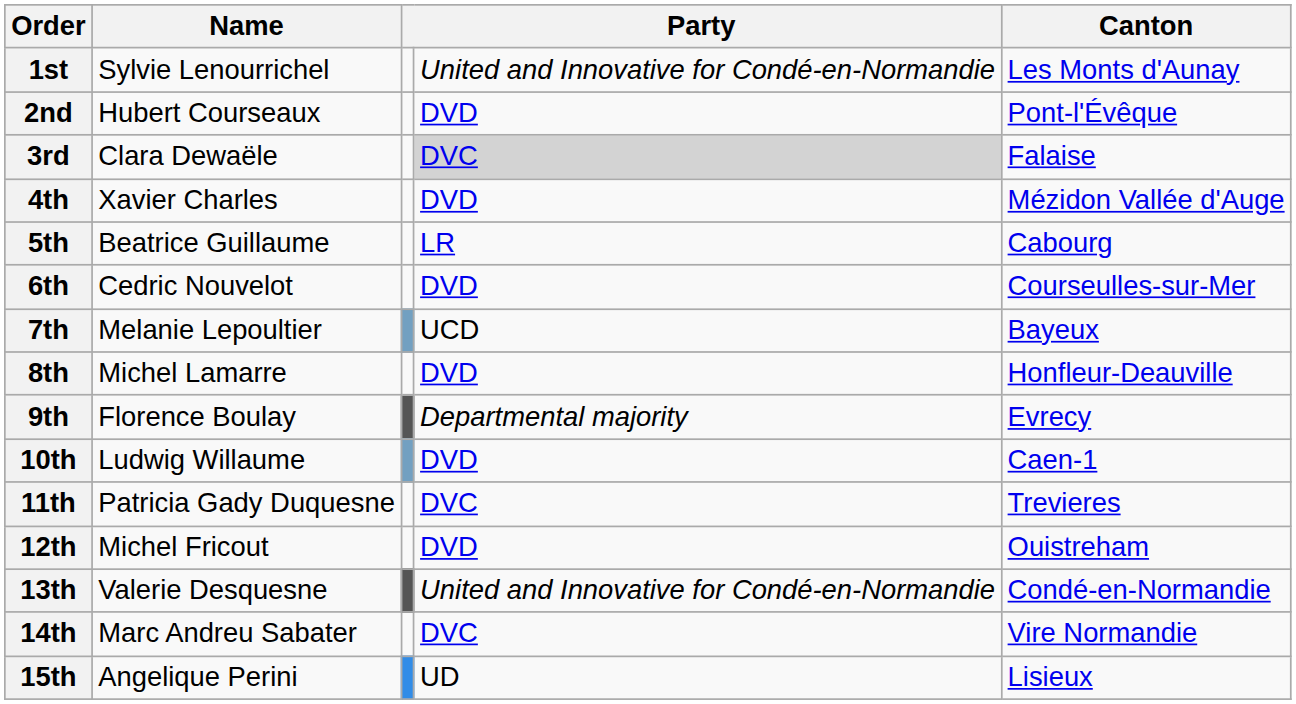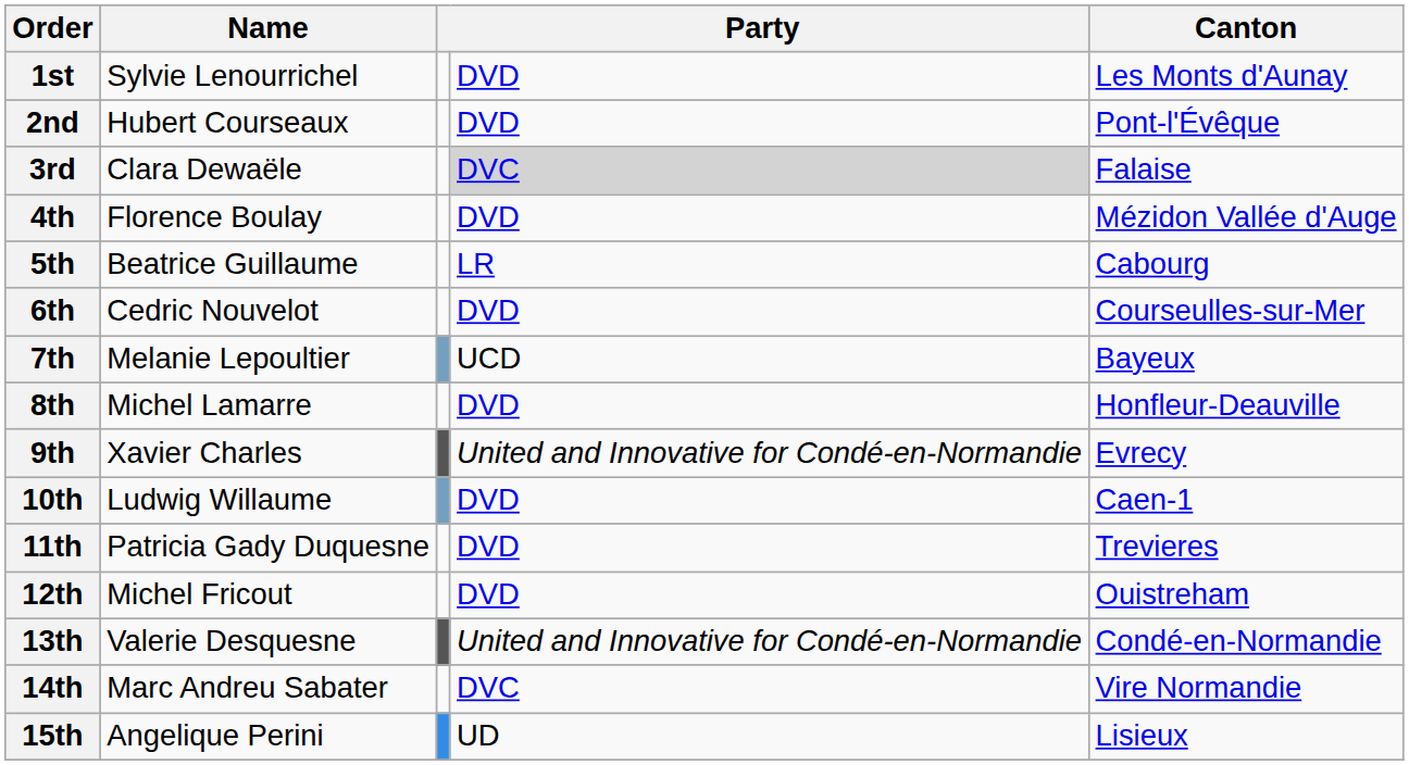1st | column 4: United and Innovative for Condé-en-Normandie -> DVD
4th | Name: Xavier Charles -> Florence Boulay
9th | Name: Florence Boulay -> Xavier Charles
9th | column 4: Departmental majority -> United and Innovative for Condé-en-Normandie
11th | column 4: DVC -> DVD
